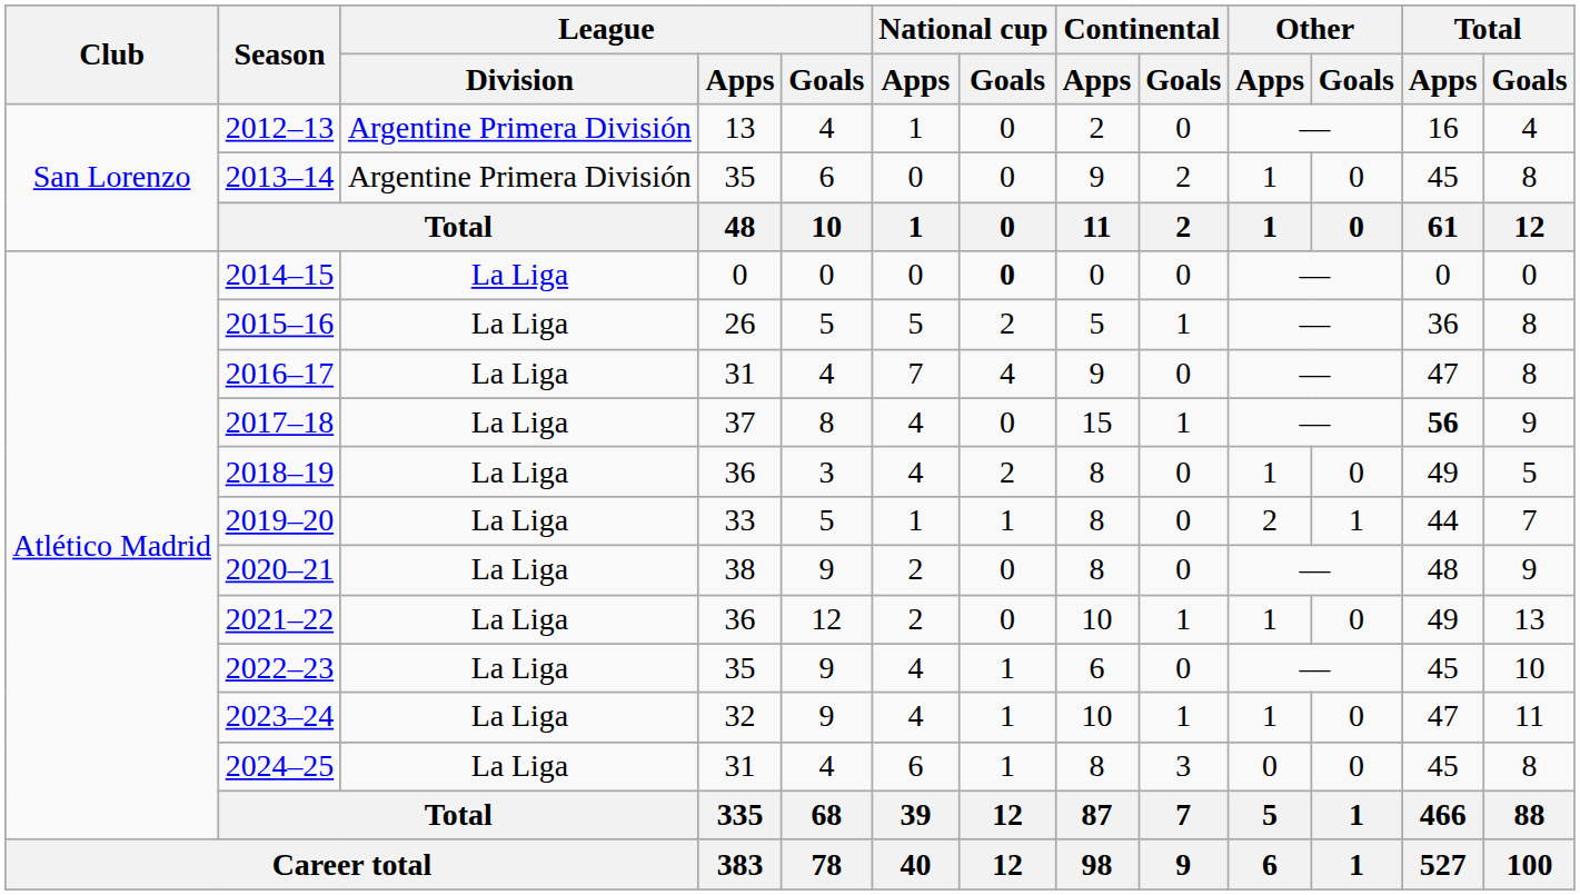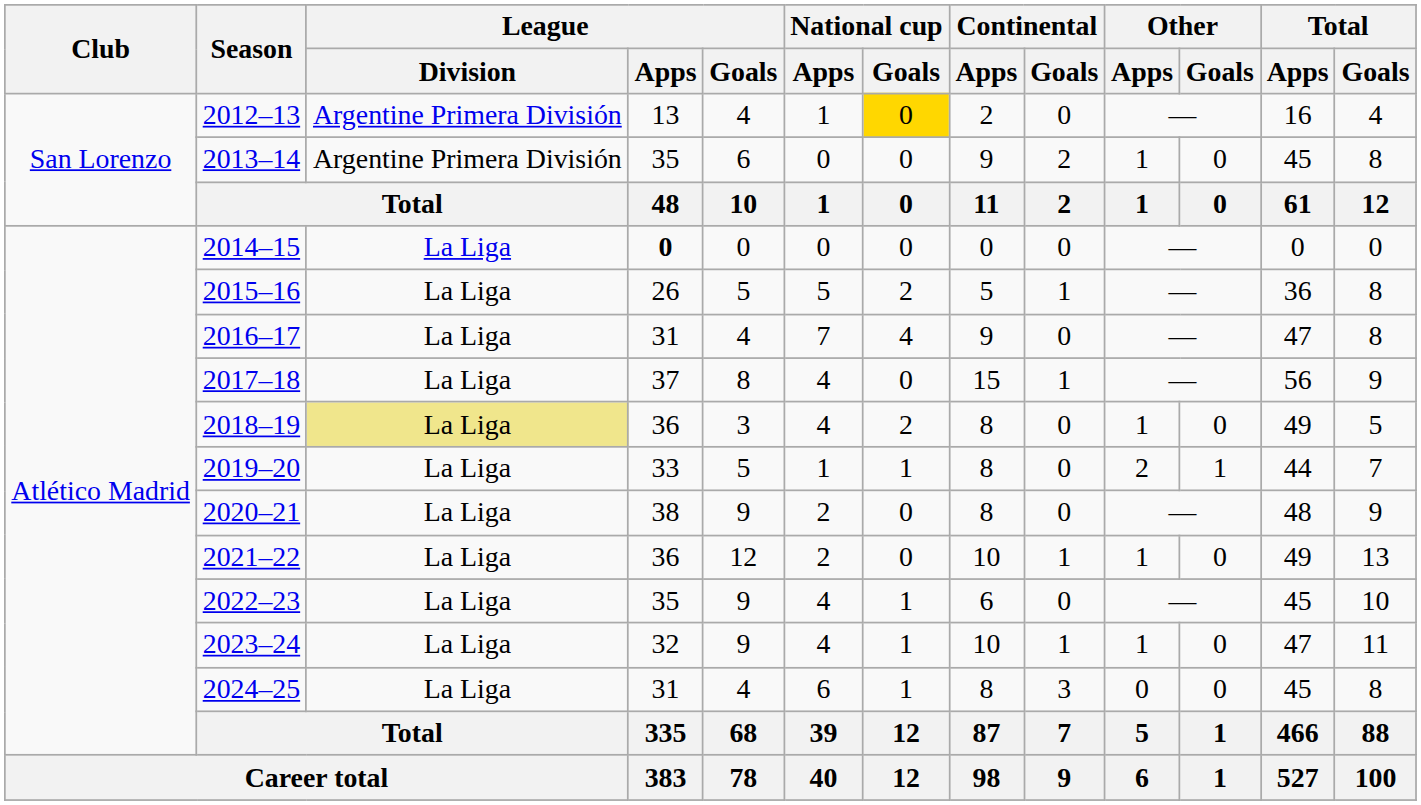2012–13 | National cup / Goals: no background -> gold background
2014–15 | League / Apps: normal -> bold
2014–15 | National cup / Goals: bold -> normal
2017–18 | Total / Apps: bold -> normal
2018–19 | League / Division: no background -> khaki background
